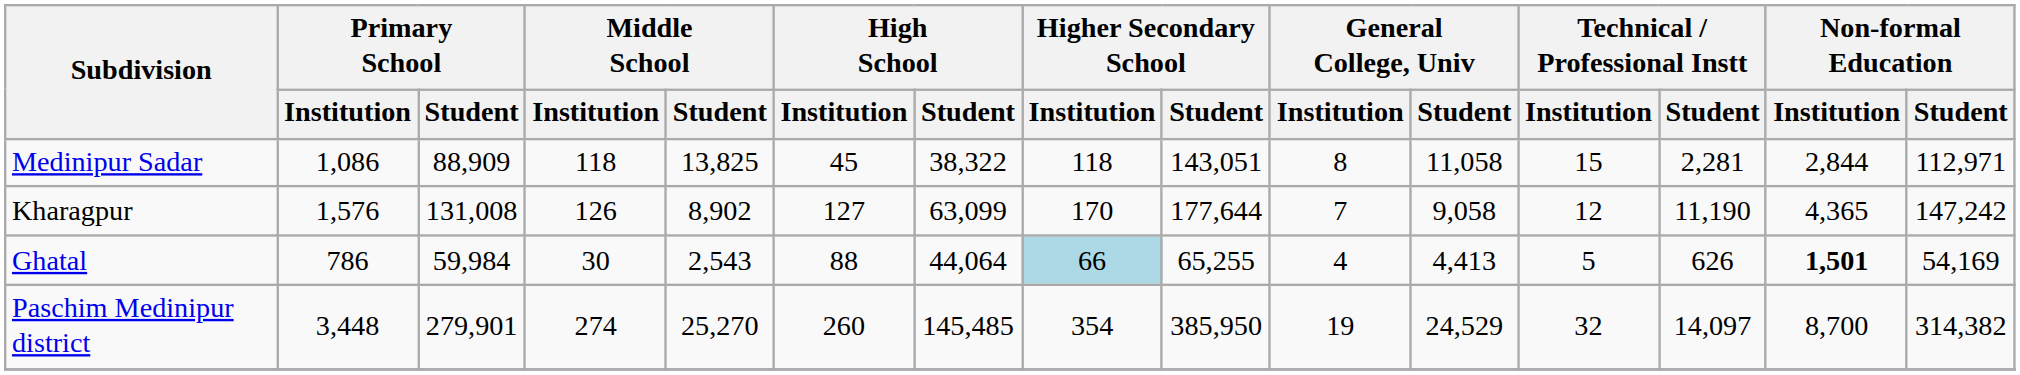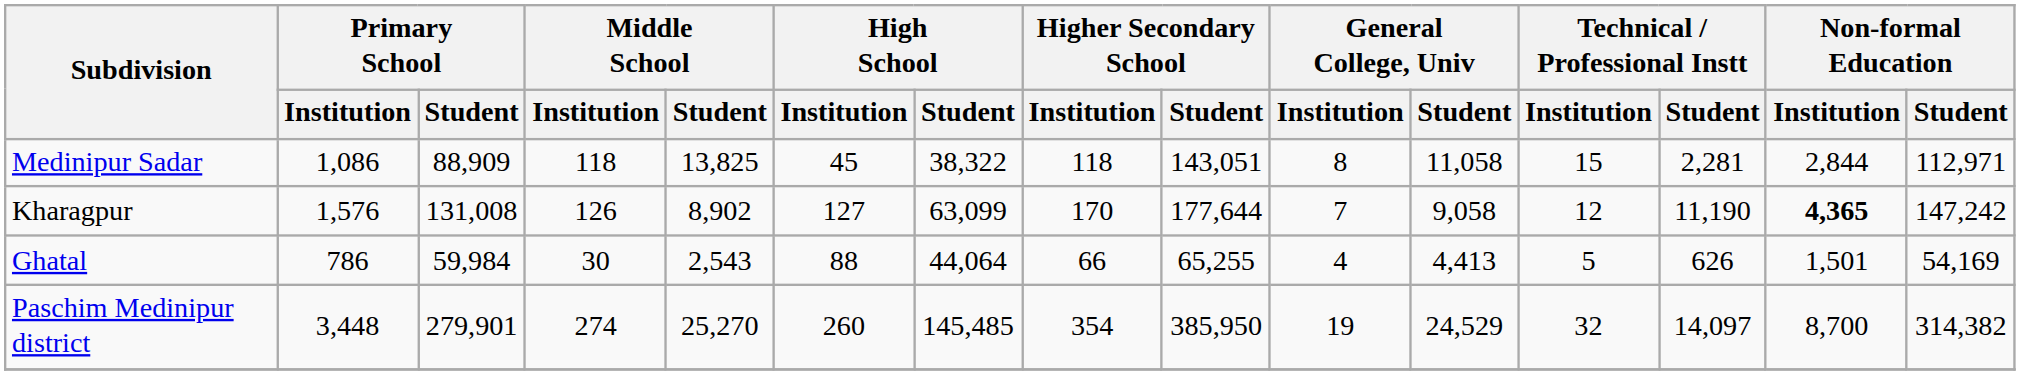Kharagpur | Non-formal Education / Institution: normal -> bold
Ghatal | Higher Secondary School / Institution: lightblue background -> no background
Ghatal | Non-formal Education / Institution: bold -> normal
